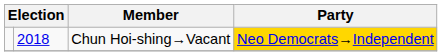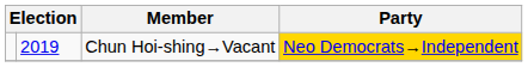Chun Hoi-shing→Vacant | column 2: 2018 -> 2019
